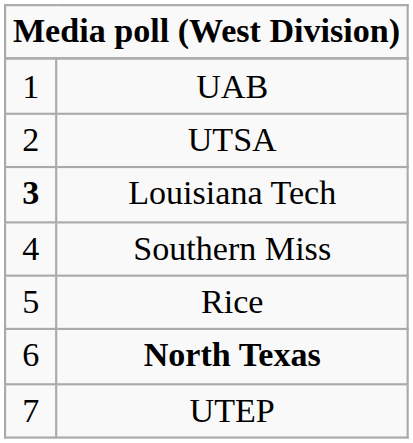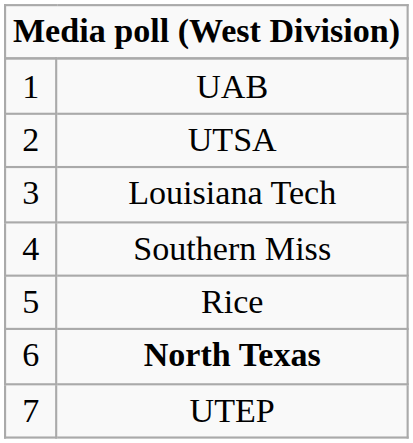Louisiana Tech | column 1: bold -> normal
